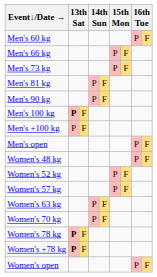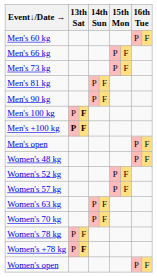Men's 100 kg | column 2: bold -> normal
Men's 100 kg | column 3: normal -> bold
Men's +100 kg | column 2: normal -> bold
Men's +100 kg | column 3: normal -> bold
Women's 78 kg | column 2: bold -> normal
Women's +78 kg | column 2: bold -> normal
Women's +78 kg | column 3: normal -> bold
